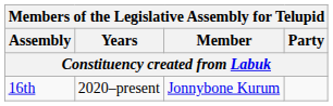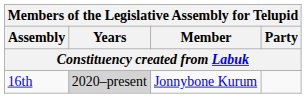16th | Years: no background -> lightgrey background
